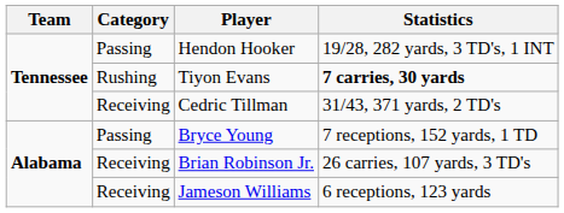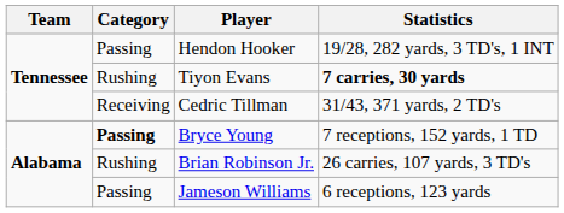Bryce Young | Category: normal -> bold
Brian Robinson Jr. | Category: Receiving -> Rushing
Jameson Williams | Category: Receiving -> Passing
